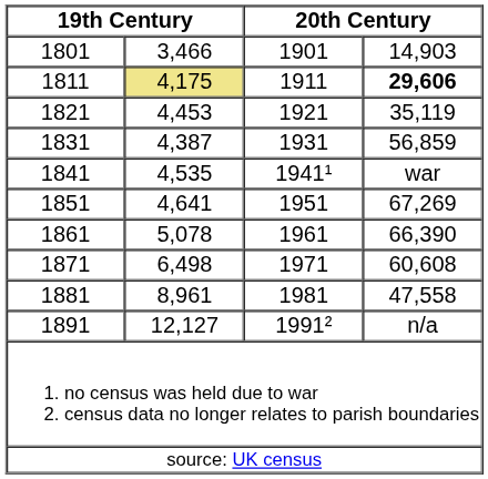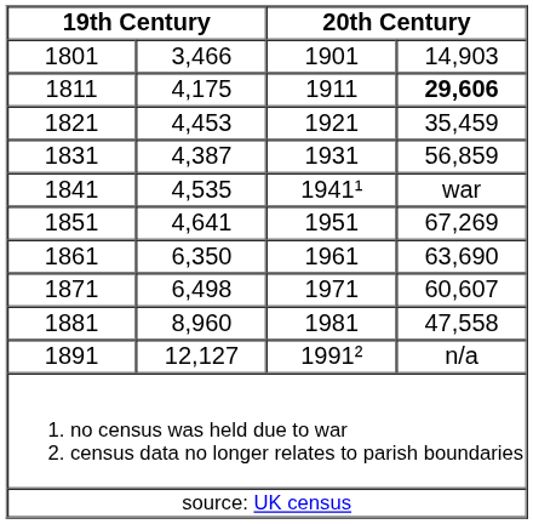1811 | column 2: khaki background -> no background
1821 | column 4: 35,119 -> 35,459
1861 | column 2: 5,078 -> 6,350
1861 | column 4: 66,390 -> 63,690
1871 | column 4: 60,608 -> 60,607
1881 | column 2: 8,961 -> 8,960
